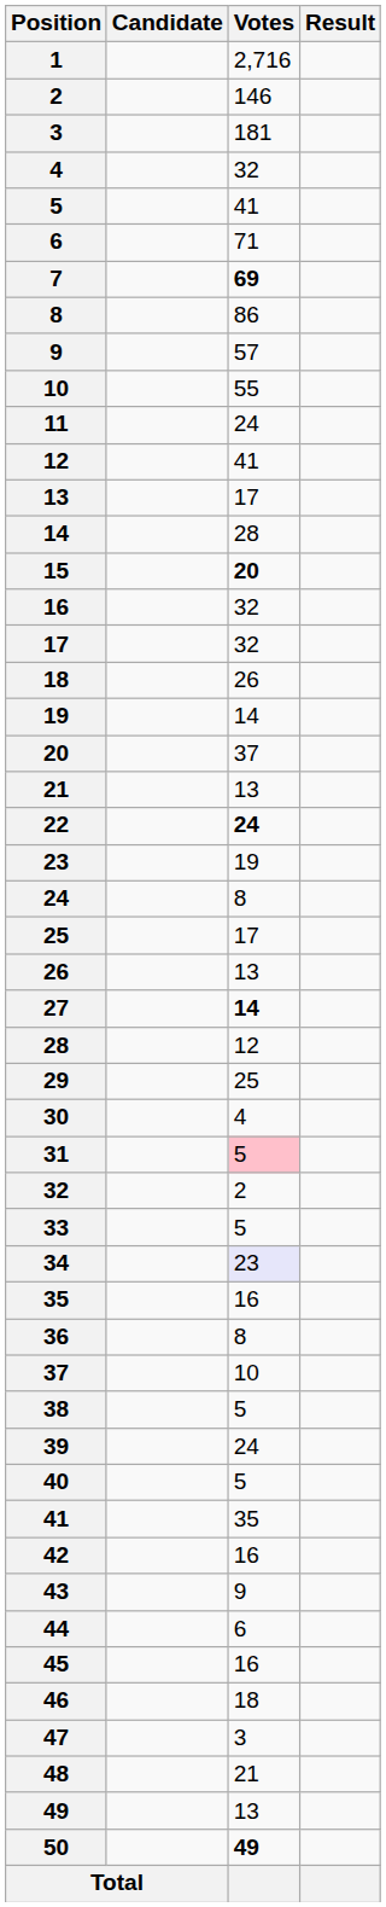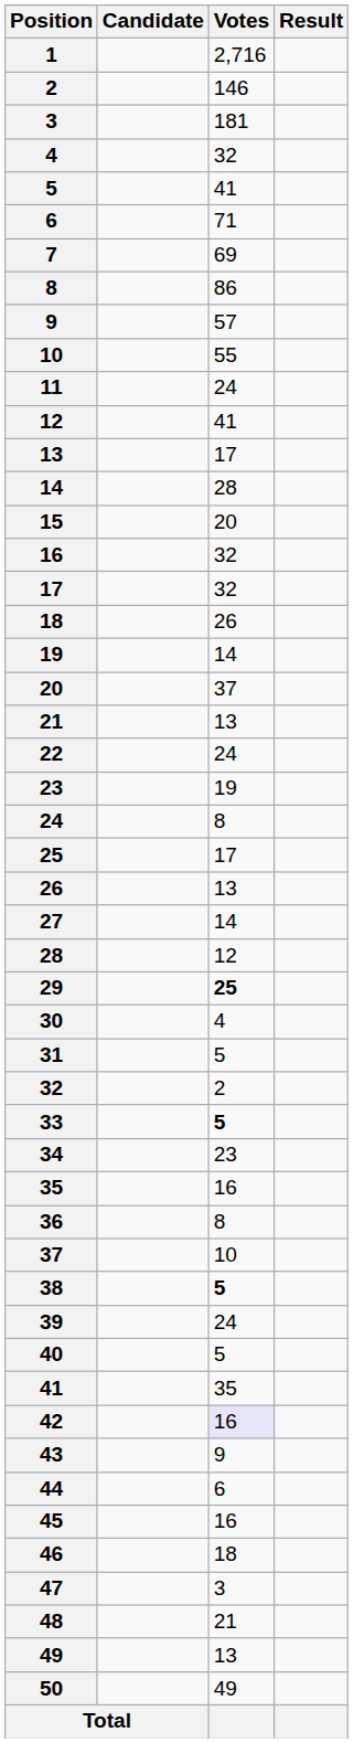7 | Votes: bold -> normal
15 | Votes: bold -> normal
22 | Votes: bold -> normal
27 | Votes: bold -> normal
29 | Votes: normal -> bold
31 | Votes: pink background -> no background
33 | Votes: normal -> bold
34 | Votes: lavender background -> no background
38 | Votes: normal -> bold
42 | Votes: no background -> lavender background
50 | Votes: bold -> normal
